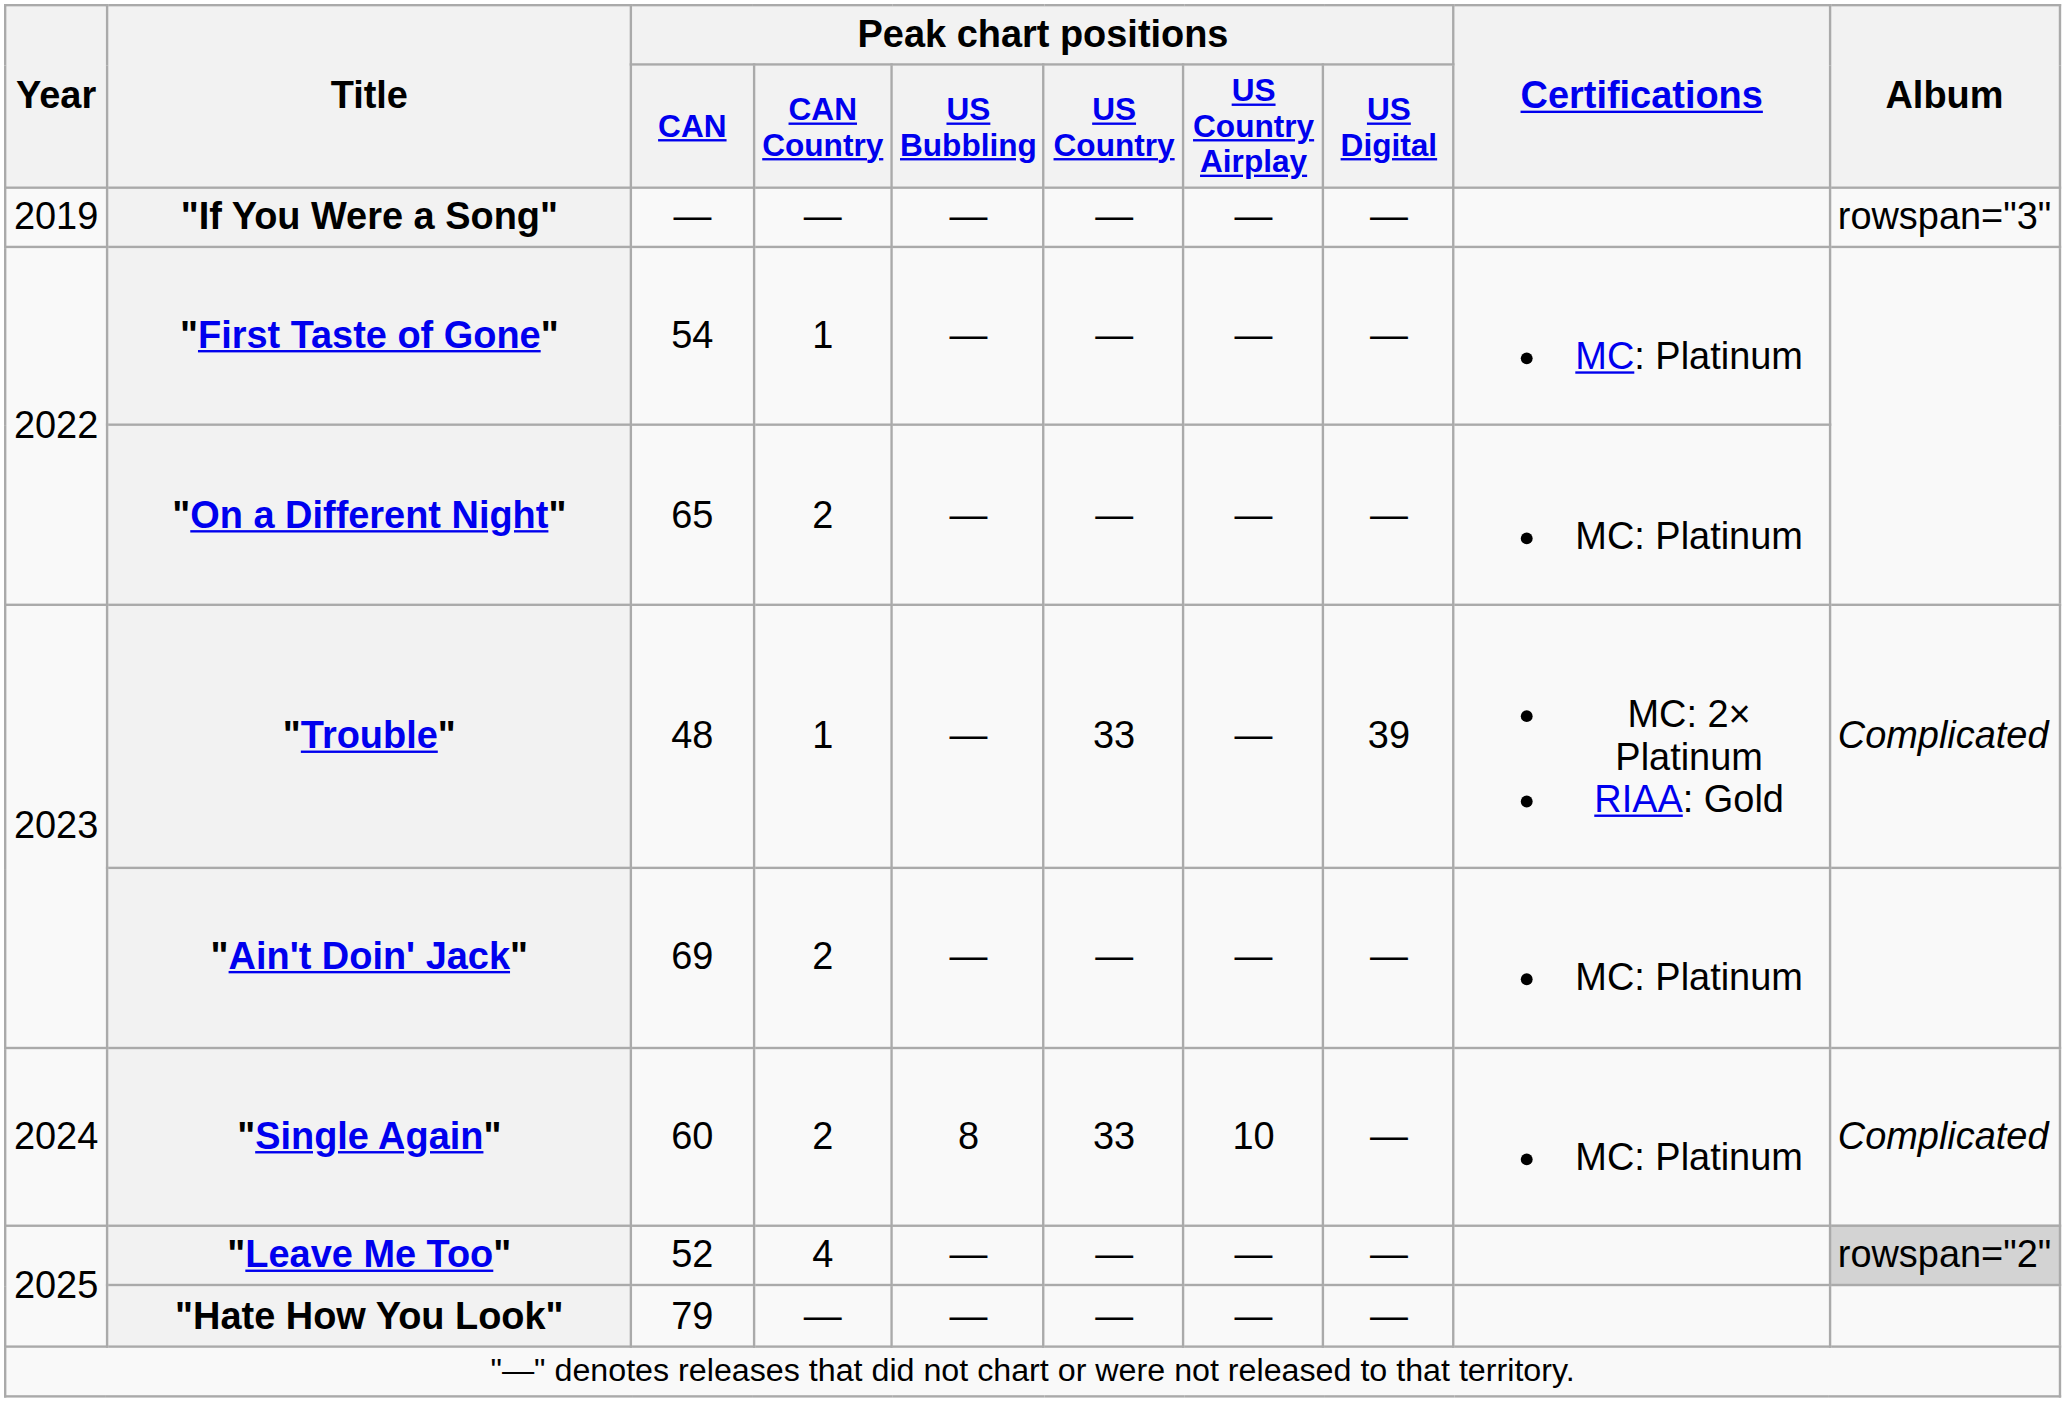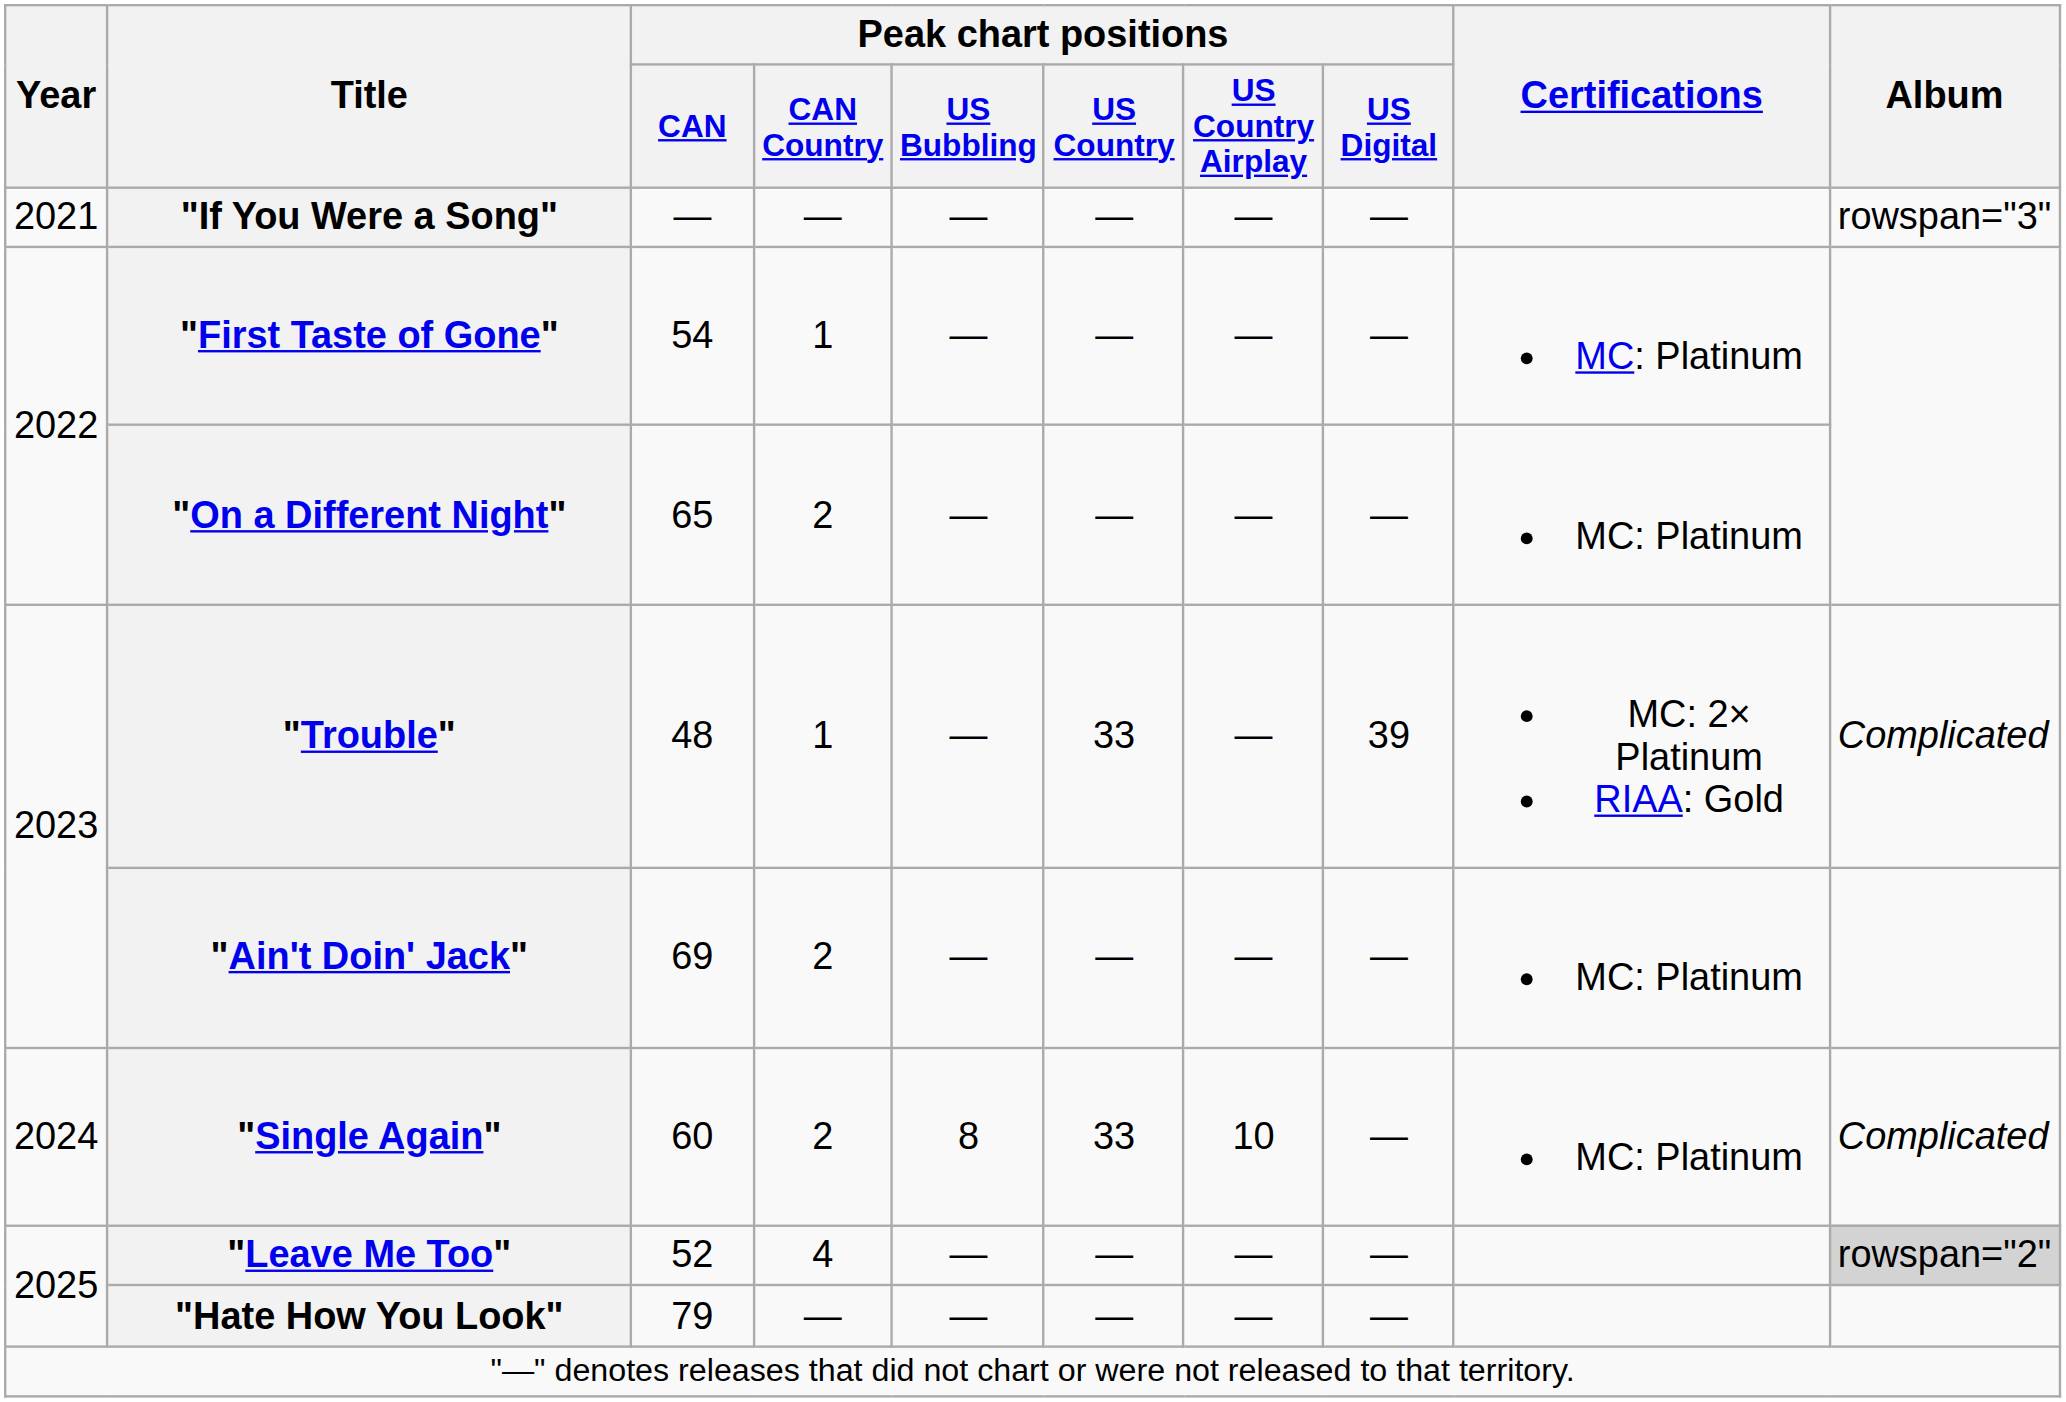"If You Were a Song" | Year: 2019 -> 2021
